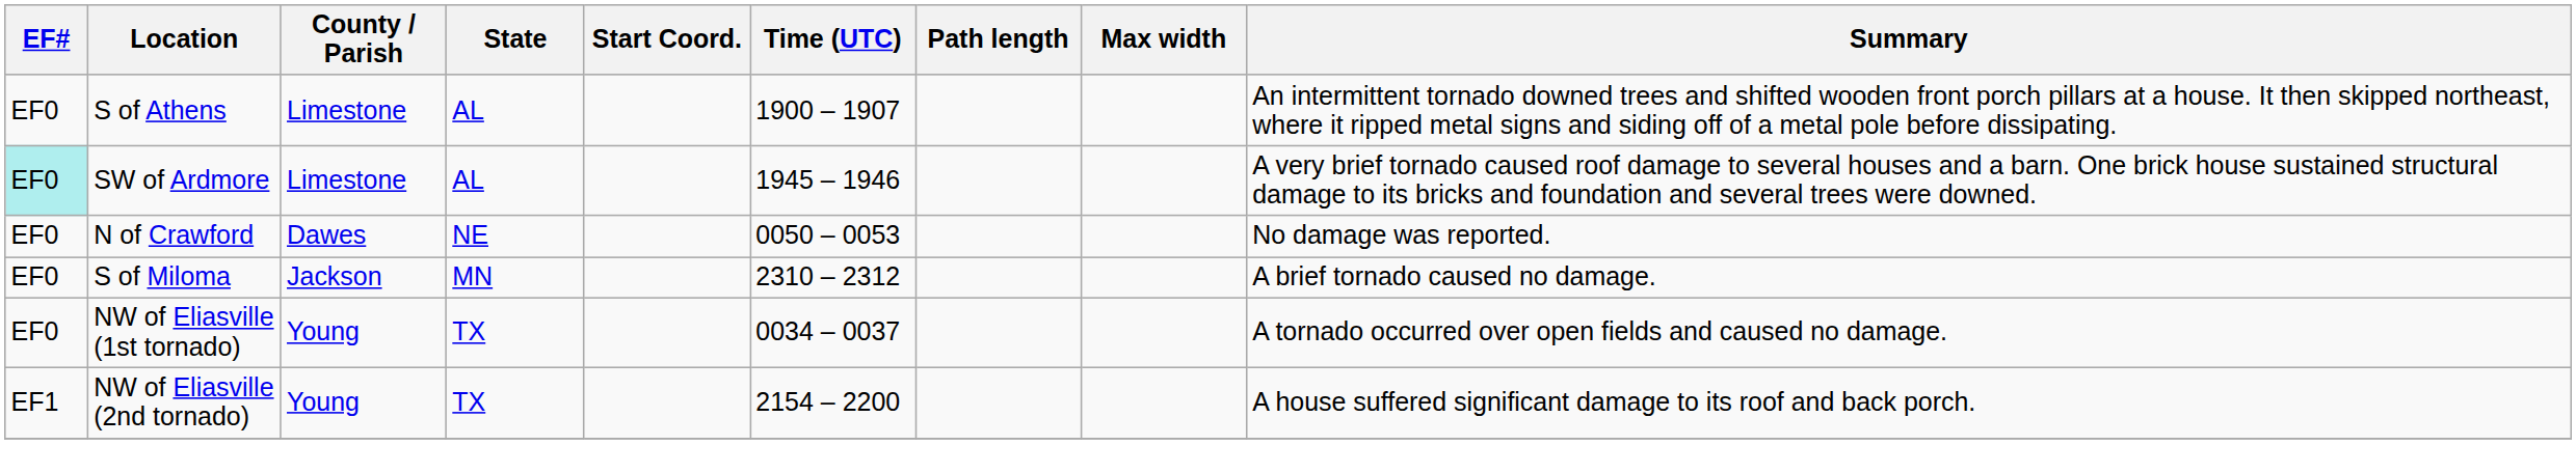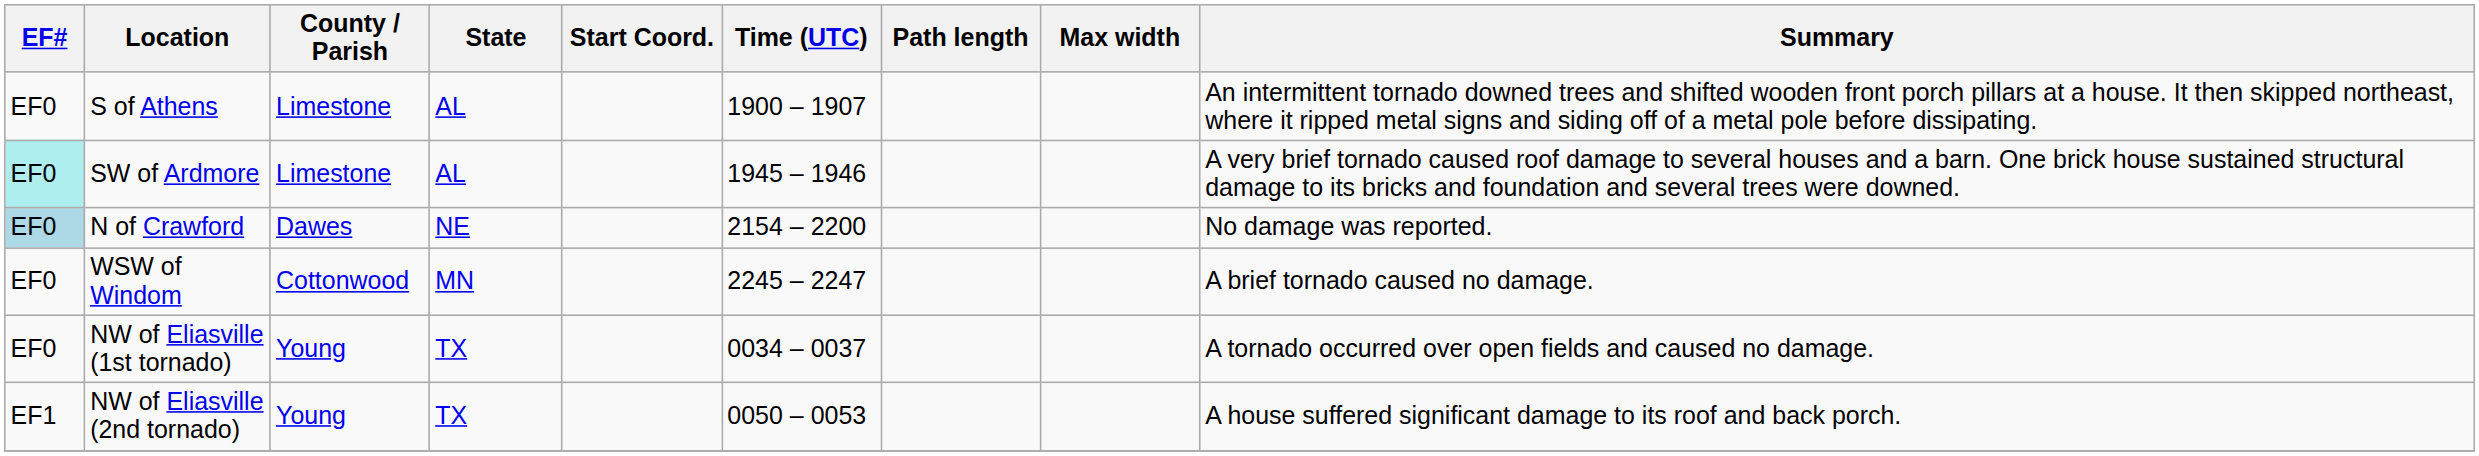N of Crawford | EF#: no background -> lightblue background
N of Crawford | Time (UTC): 0050 – 0053 -> 2154 – 2200
+ row: EF0 | WSW of Windom | Cottonwood | MN | 2245 – 2247 | A brief tornado caused no damage.
- row: EF0 | S of Miloma | Jackson | MN | 2310 – 2312 | A brief tornado caused no damage.
NW of Eliasville (2nd tornado) | Time (UTC): 2154 – 2200 -> 0050 – 0053
